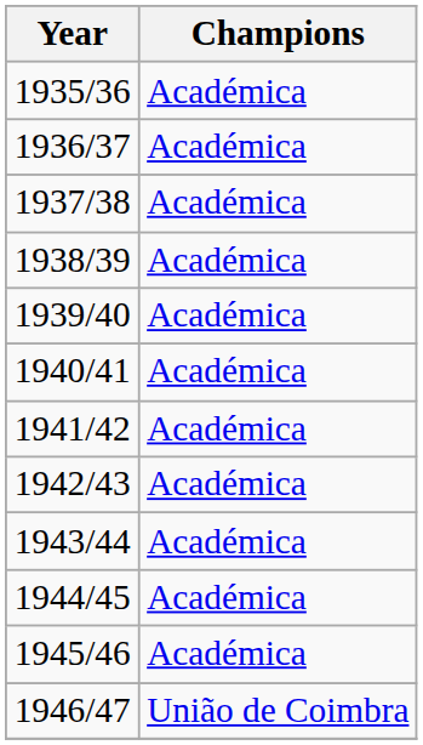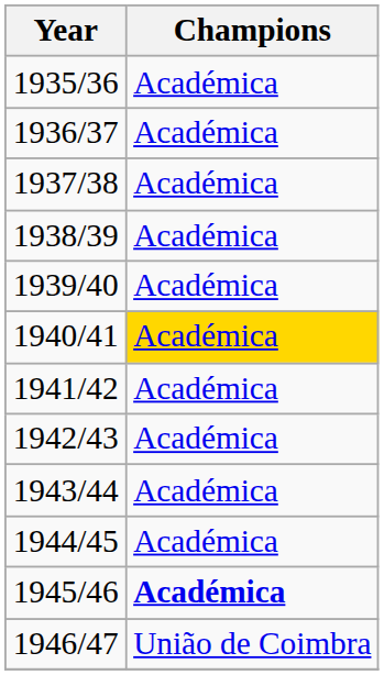1940/41 | Champions: no background -> gold background
1945/46 | Champions: normal -> bold
